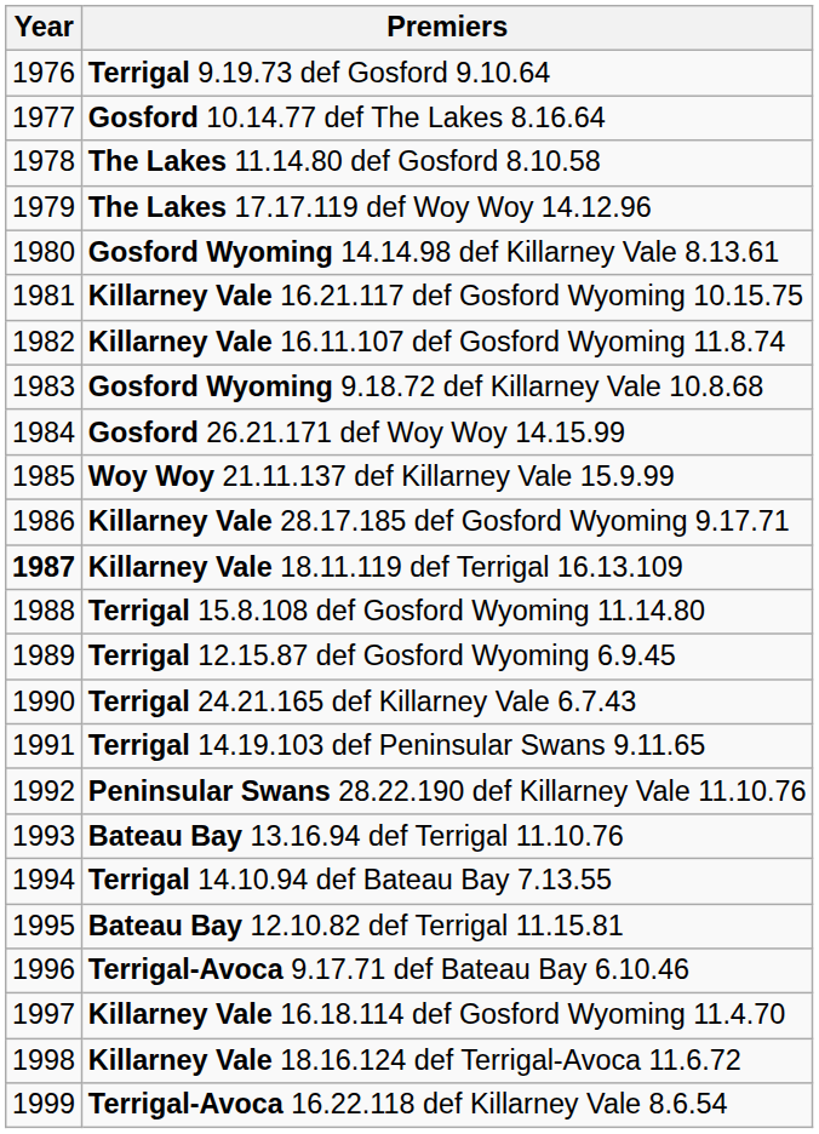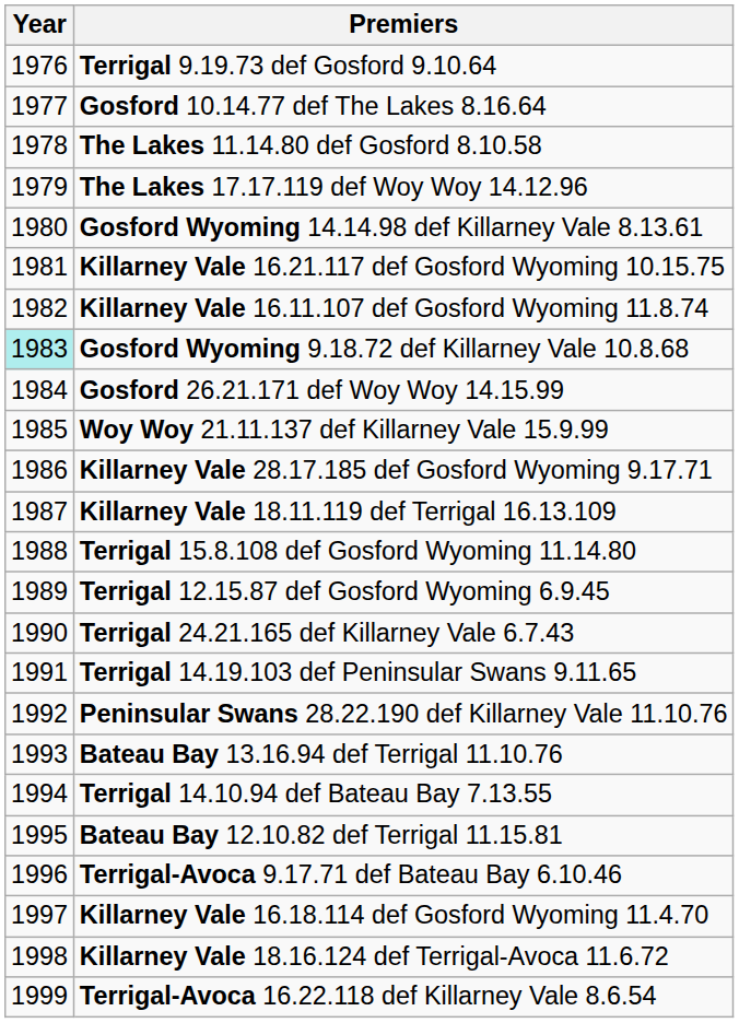Gosford Wyoming 9.18.72 def Killarney Vale 10.8.68 | Year: no background -> paleturquoise background
Killarney Vale 18.11.119 def Terrigal 16.13.109 | Year: bold -> normal
